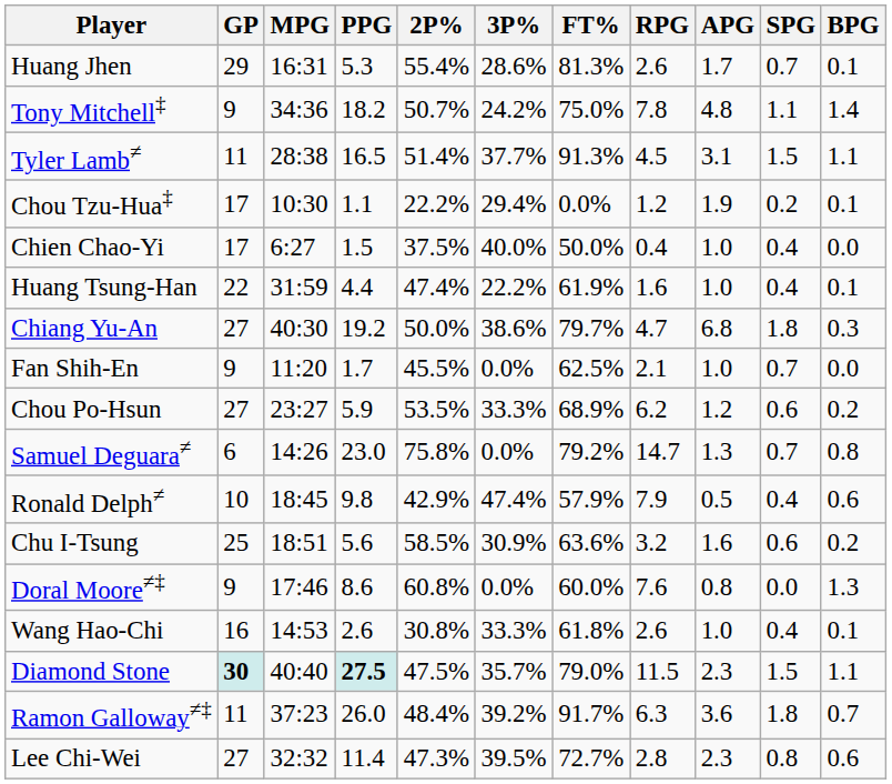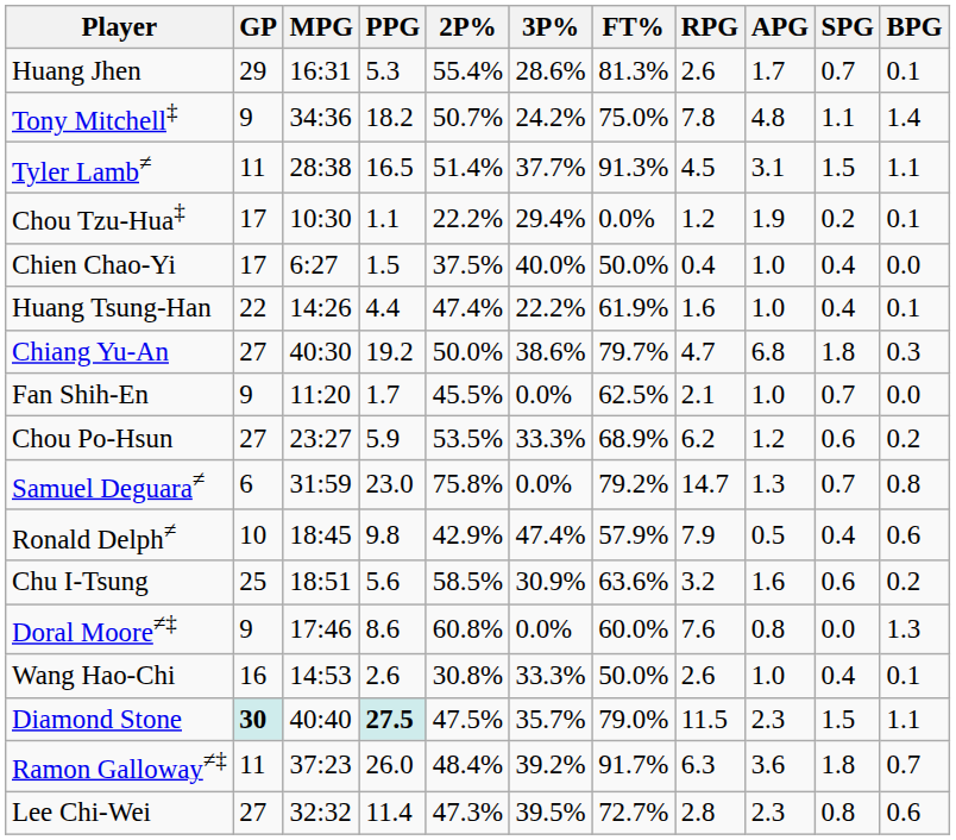Huang Tsung-Han | MPG: 31:59 -> 14:26
Samuel Deguara≠ | MPG: 14:26 -> 31:59
Wang Hao-Chi | FT%: 61.8% -> 50.0%
